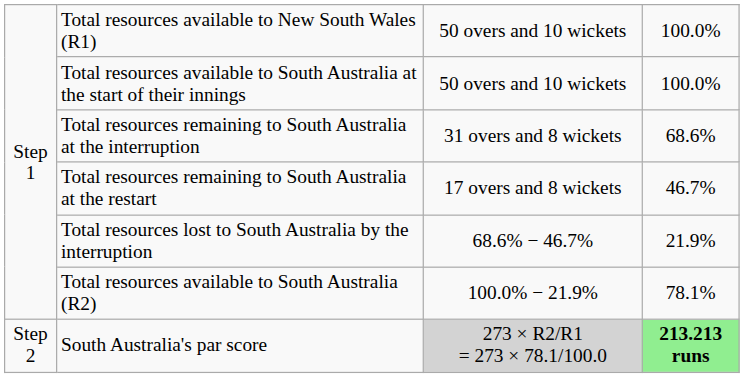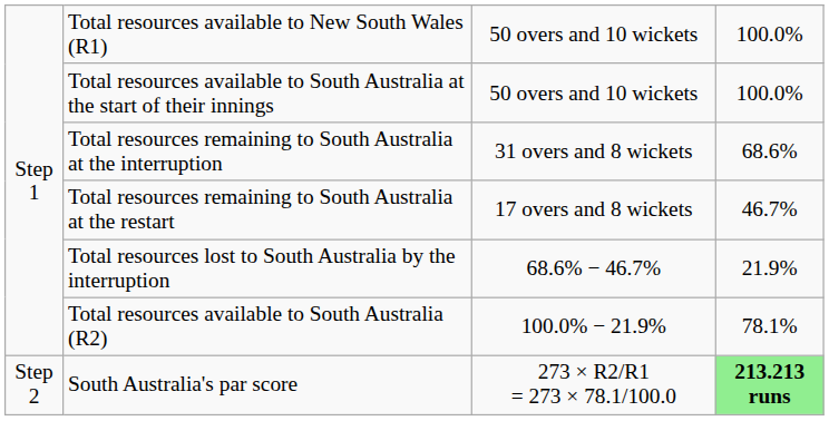South Australia's par score | column 3: lightgrey background -> no background
